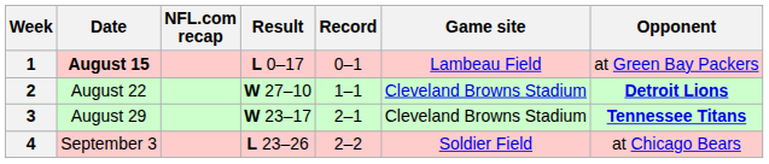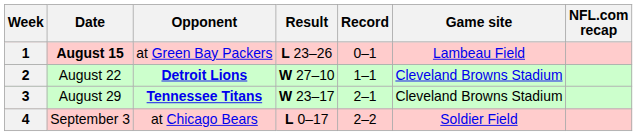columns swapped: Opponent <-> NFL.com recap
1 | Result: L 0–17 -> L 23–26
4 | Result: L 23–26 -> L 0–17
